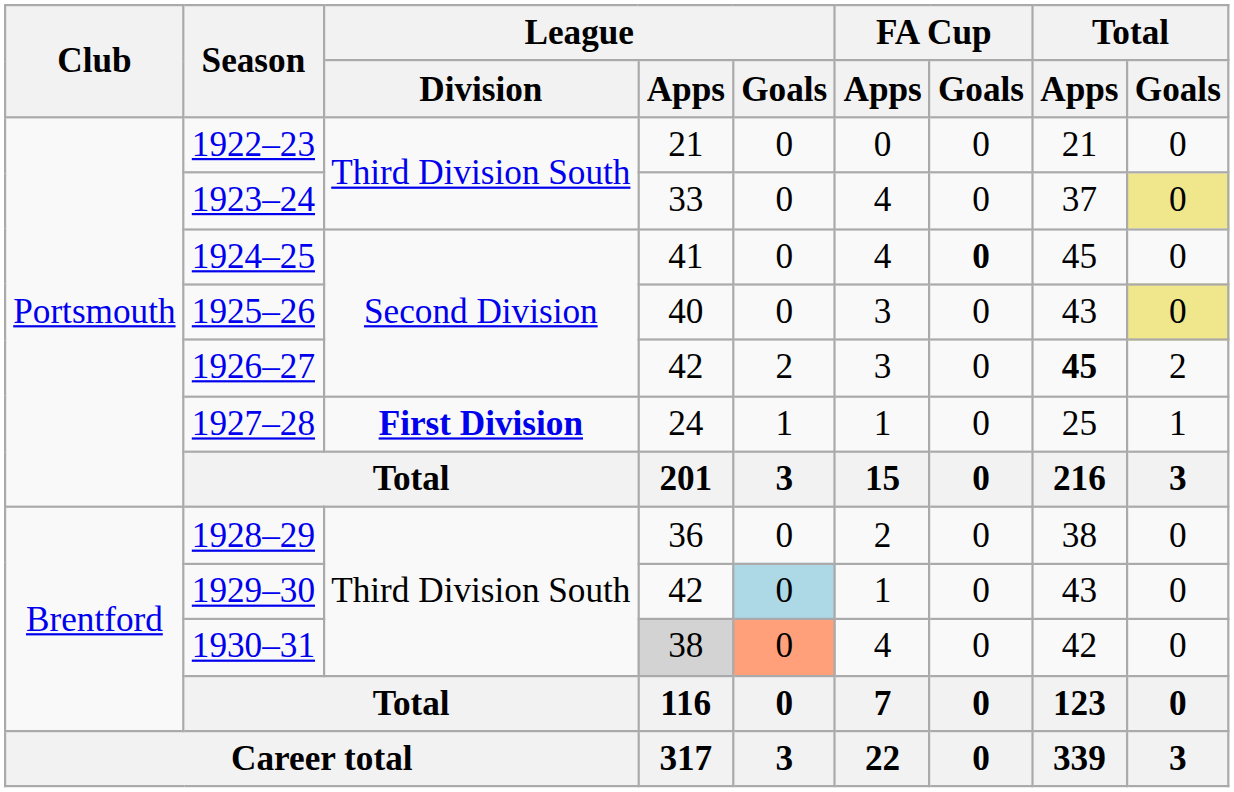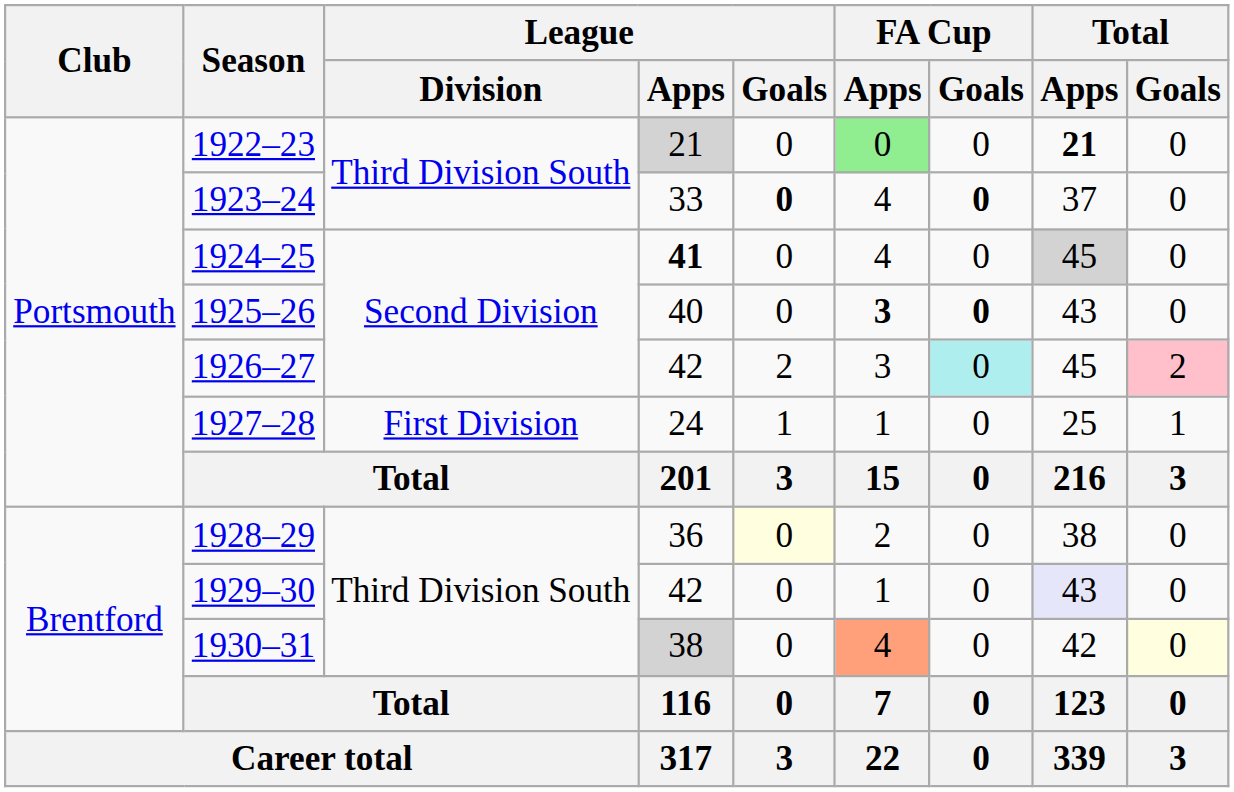1922–23 | League / Apps: no background -> lightgrey background
1922–23 | FA Cup / Apps: no background -> lightgreen background
1922–23 | Total / Apps: normal -> bold
1923–24 | League / Goals: normal -> bold
1923–24 | FA Cup / Goals: normal -> bold
1923–24 | Total / Goals: khaki background -> no background
1924–25 | League / Apps: normal -> bold
1924–25 | FA Cup / Goals: bold -> normal
1924–25 | Total / Apps: no background -> lightgrey background
1925–26 | FA Cup / Apps: normal -> bold
1925–26 | FA Cup / Goals: normal -> bold
1925–26 | Total / Goals: khaki background -> no background
1926–27 | FA Cup / Goals: no background -> paleturquoise background
1926–27 | Total / Apps: bold -> normal
1926–27 | Total / Goals: no background -> pink background
1927–28 | League / Division: bold -> normal
1928–29 | League / Goals: no background -> lightyellow background
1929–30 | League / Goals: lightblue background -> no background
1929–30 | Total / Apps: no background -> lavender background
1930–31 | League / Goals: lightsalmon background -> no background
1930–31 | FA Cup / Apps: no background -> lightsalmon background
1930–31 | Total / Goals: no background -> lightyellow background
